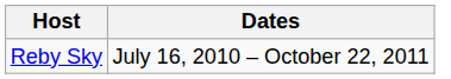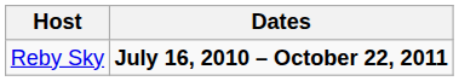Reby Sky | Dates: normal -> bold
